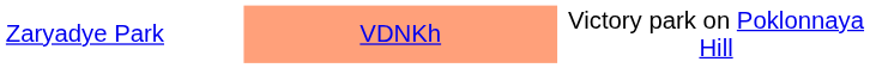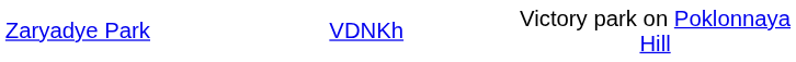Zaryadye Park | column 2: lightsalmon background -> no background
